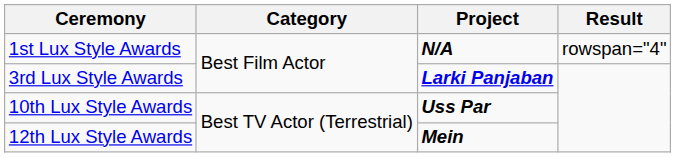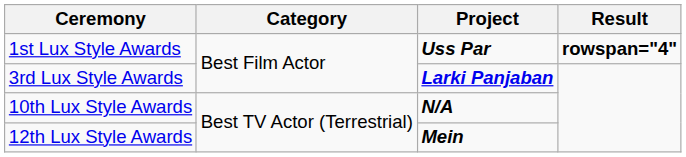1st Lux Style Awards | Project: N/A -> Uss Par
1st Lux Style Awards | Result: normal -> bold
10th Lux Style Awards | Project: Uss Par -> N/A
